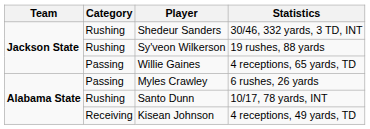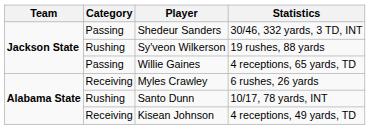Shedeur Sanders | Category: Rushing -> Passing
Myles Crawley | Category: Passing -> Receiving
